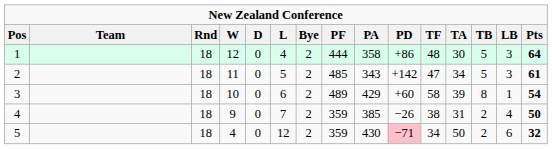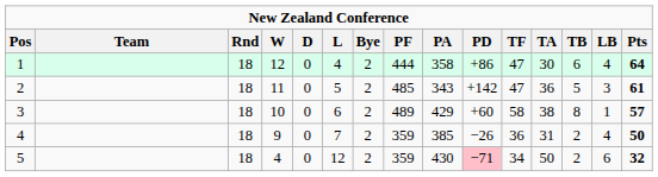row 3 | column 11: 48 -> 47
row 3 | column 13: 5 -> 6
row 3 | column 14: 3 -> 4
row 4 | column 12: 34 -> 36
row 5 | column 12: 39 -> 38
row 5 | column 15: 54 -> 57
row 6 | column 11: 38 -> 36
